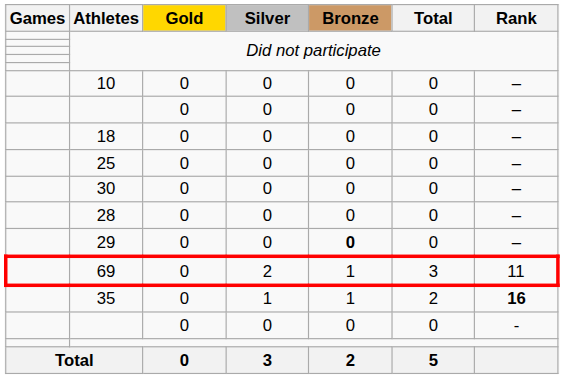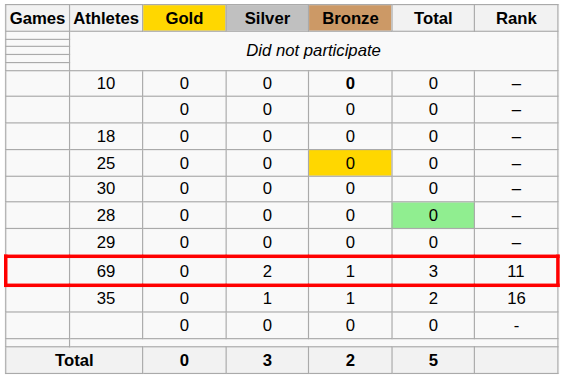10 | Bronze: normal -> bold
25 | Bronze: no background -> gold background
28 | Total: no background -> lightgreen background
29 | Bronze: bold -> normal
35 | Rank: bold -> normal
